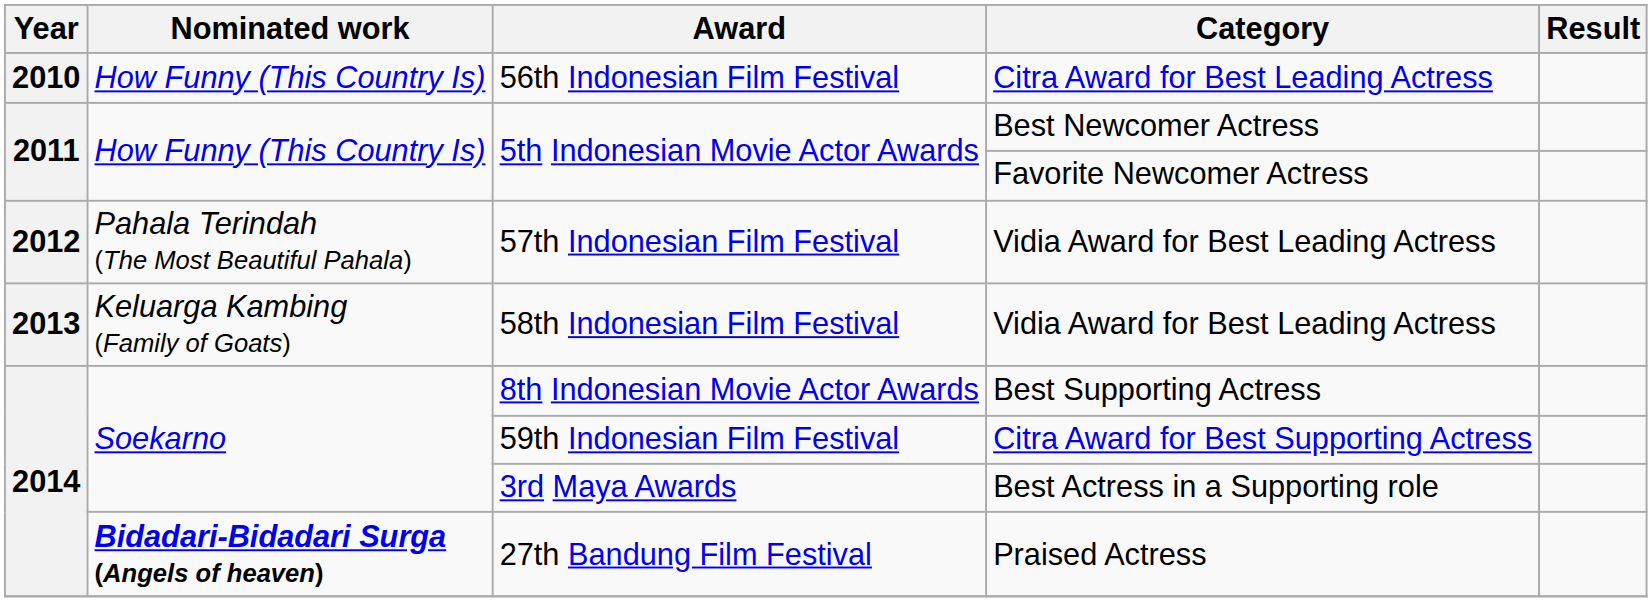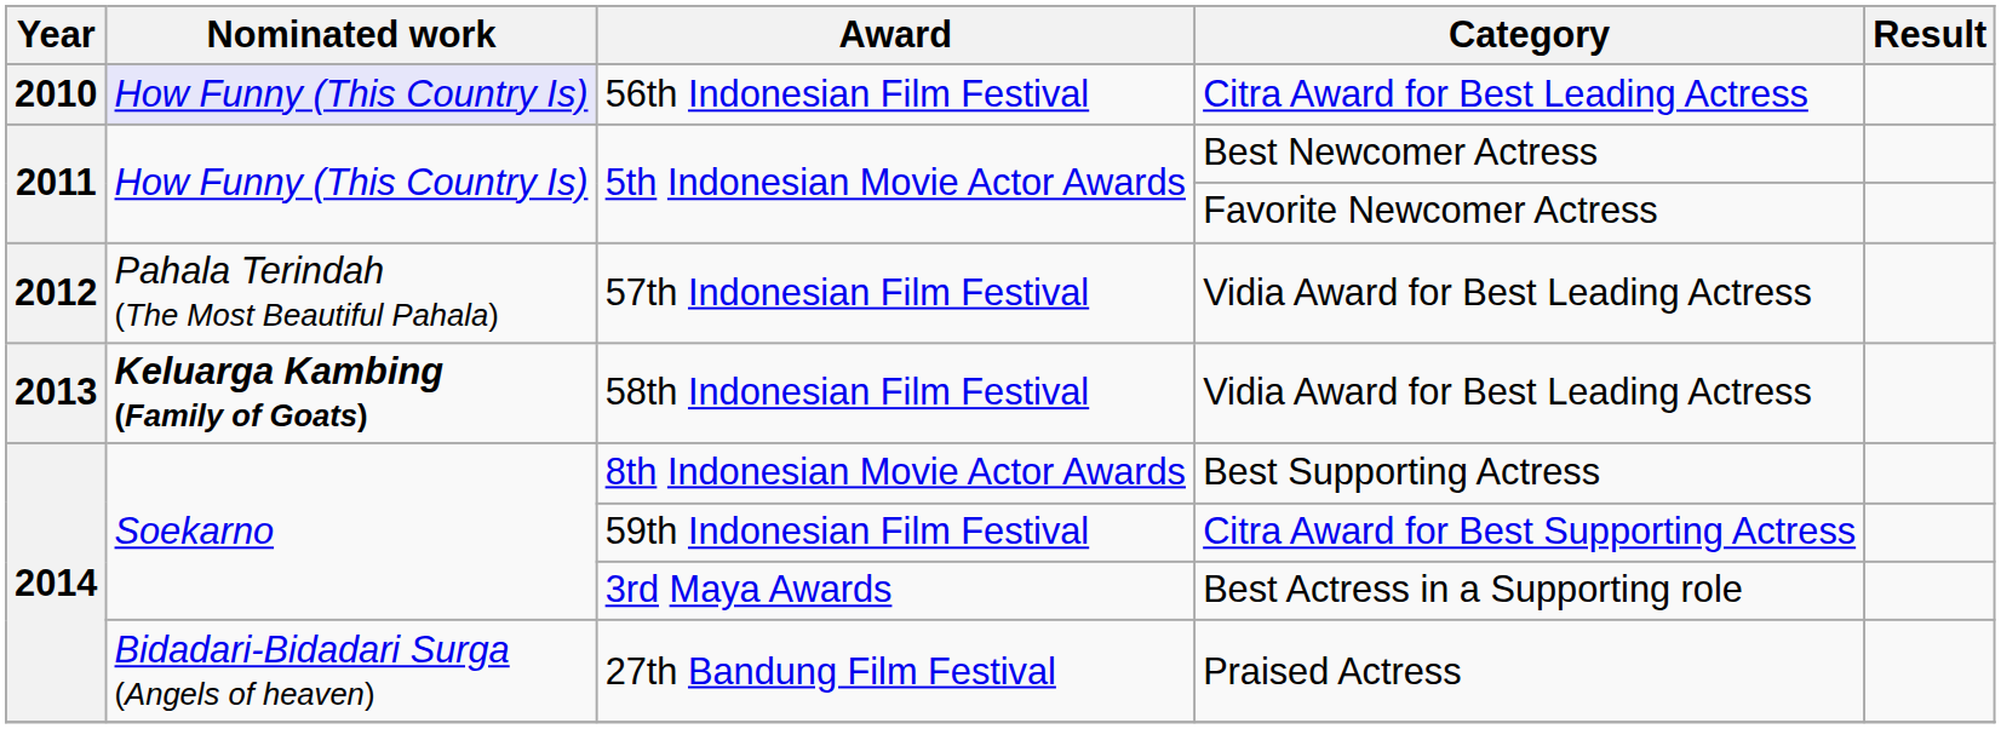56th Indonesian Film Festival | Nominated work: no background -> lavender background
58th Indonesian Film Festival | Nominated work: normal -> bold
27th Bandung Film Festival | Nominated work: bold -> normal
